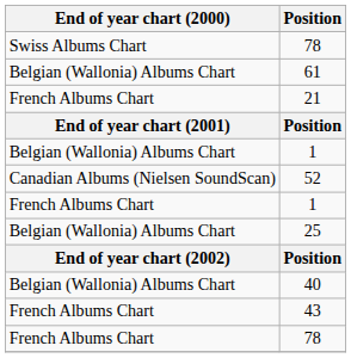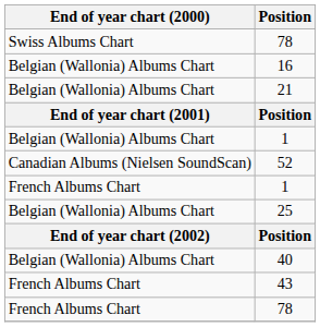row 3 | Position: 61 -> 16
row 4 | End of year chart (2000): French Albums Chart -> Belgian (Wallonia) Albums Chart
